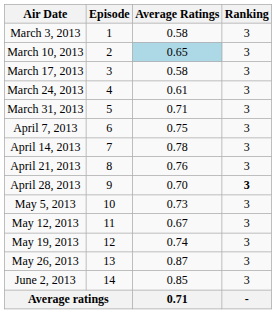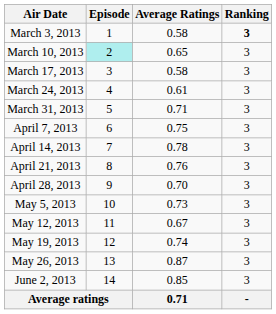March 3, 2013 | Ranking: normal -> bold
March 10, 2013 | Episode: no background -> paleturquoise background
March 10, 2013 | Average Ratings: lightblue background -> no background
April 28, 2013 | Ranking: bold -> normal
